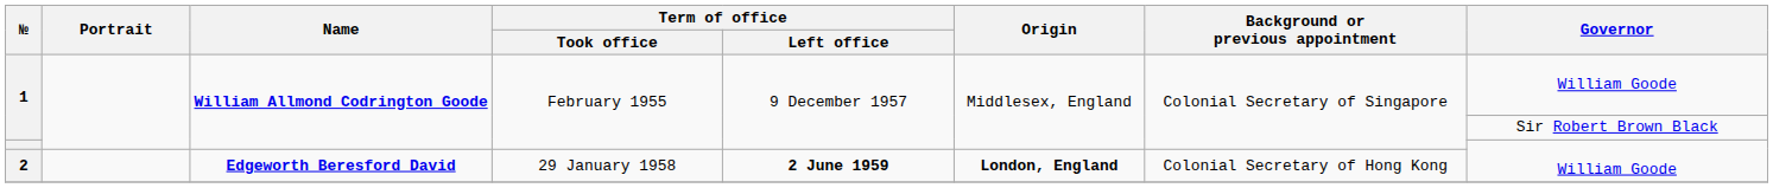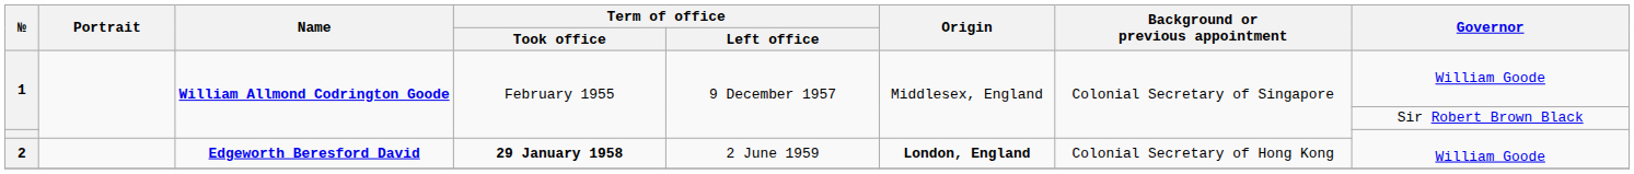2 | Term of office / Took office: normal -> bold
2 | Term of office / Left office: bold -> normal
